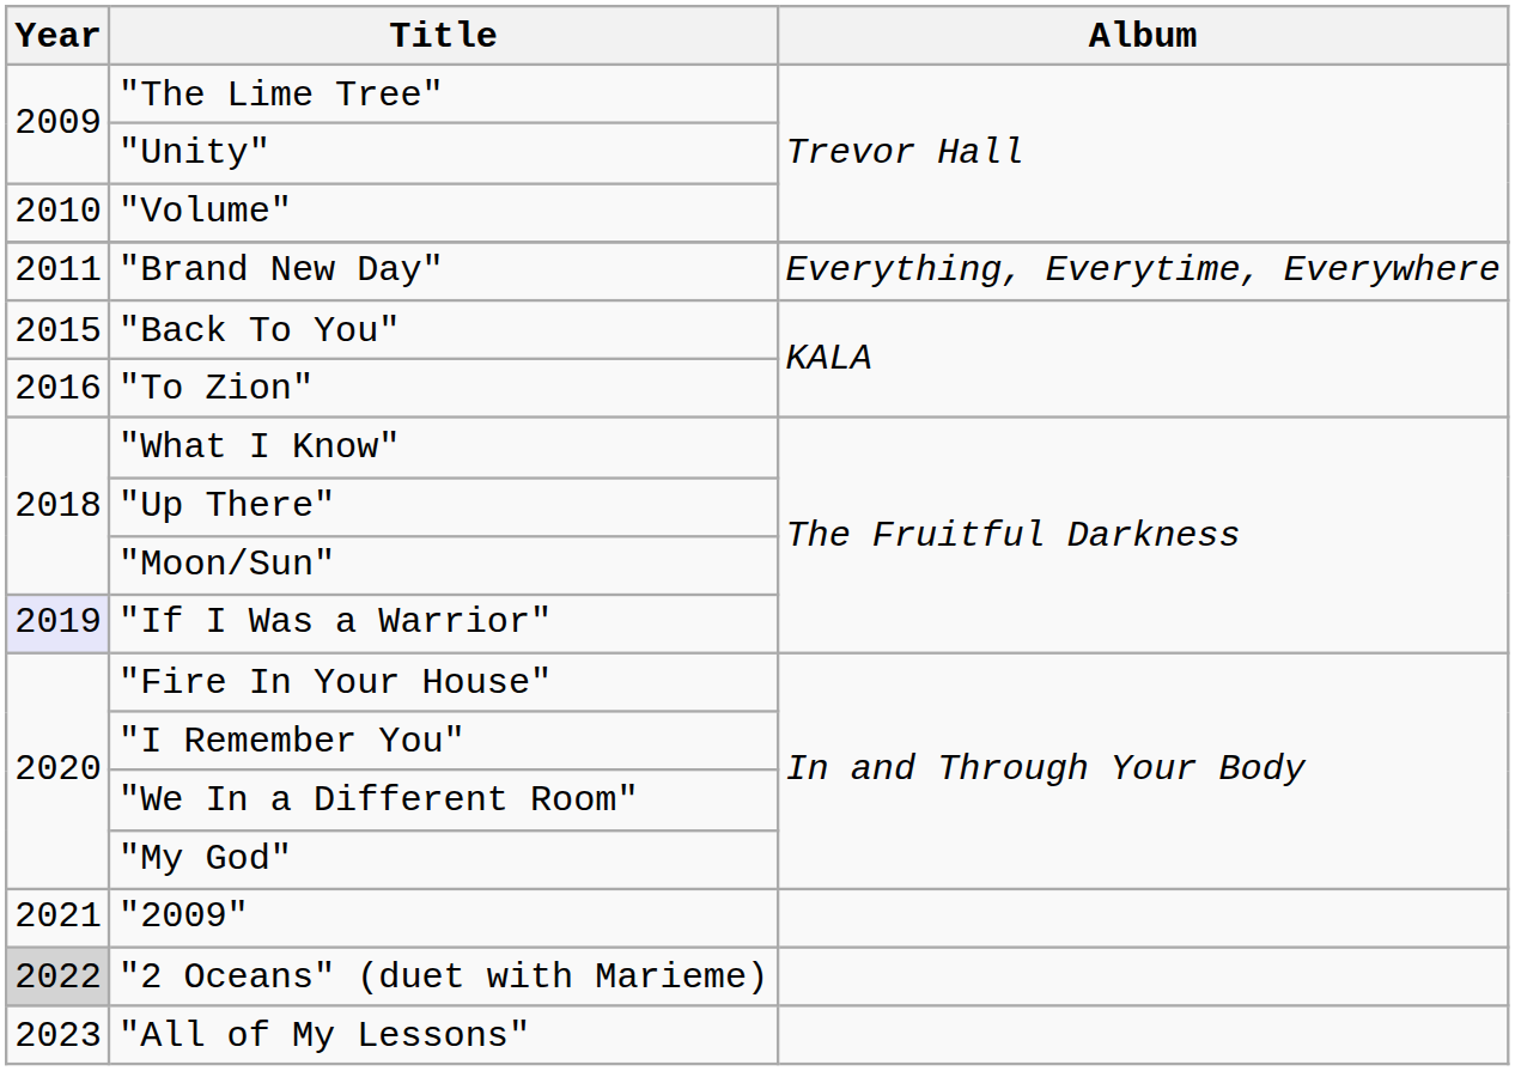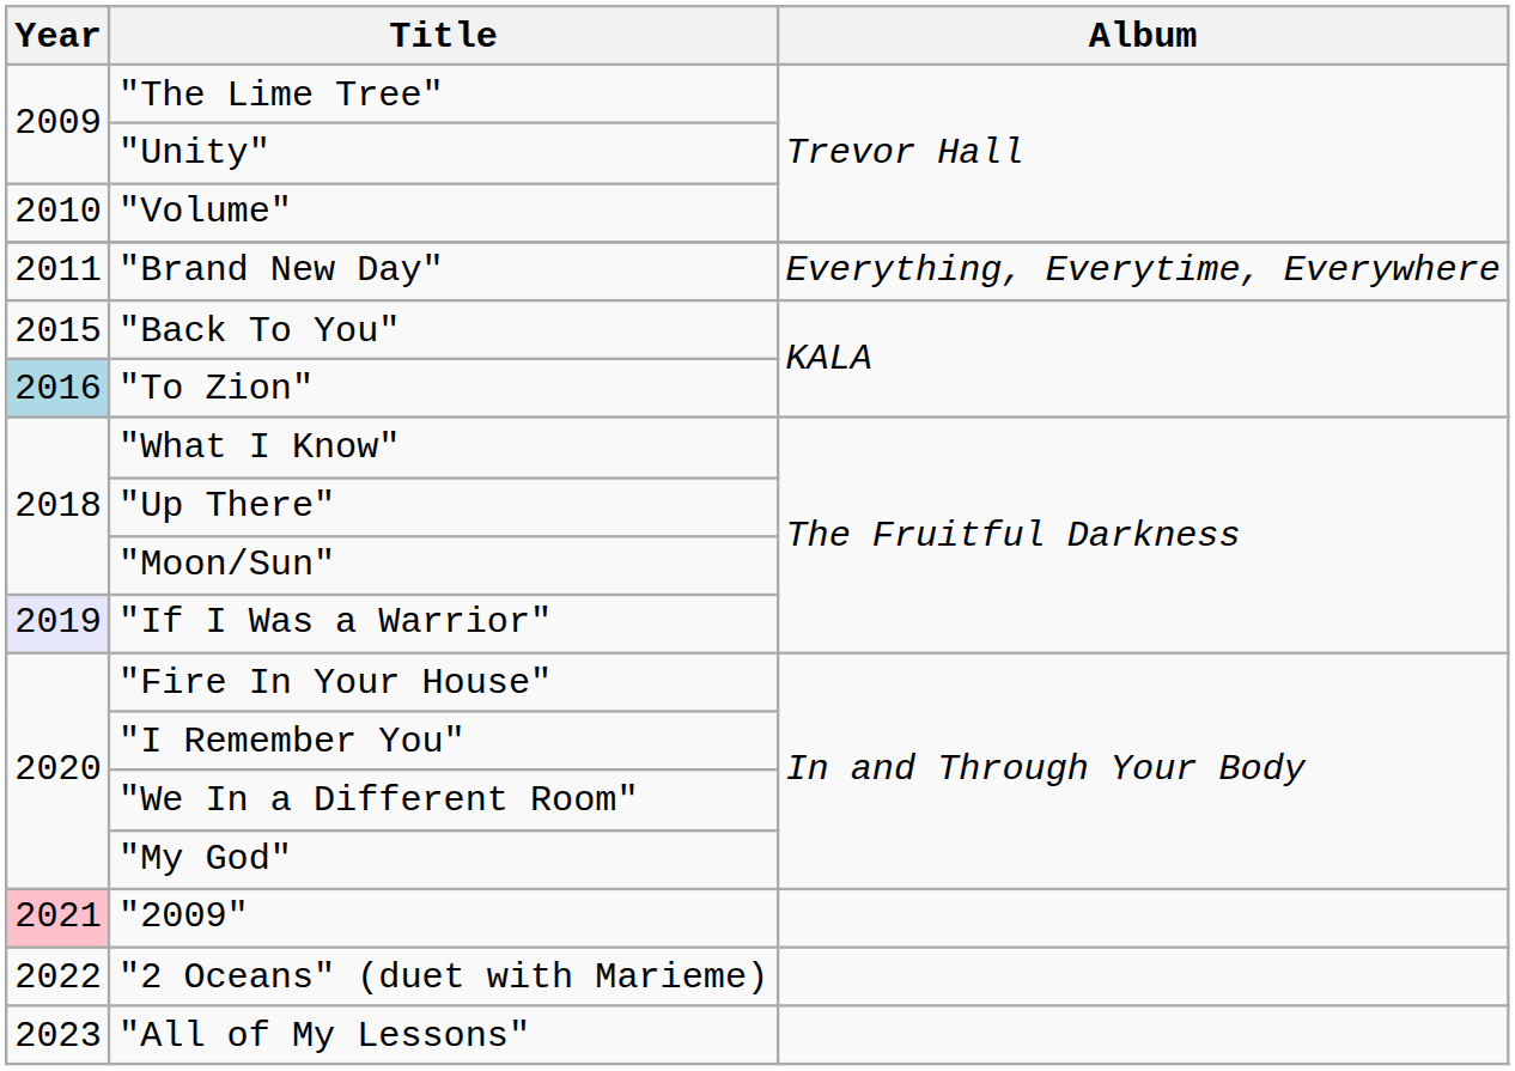"To Zion" | Year: no background -> lightblue background
"2009" | Year: no background -> pink background
"2 Oceans" (duet with Marieme) | Year: lightgrey background -> no background
